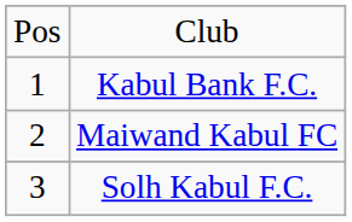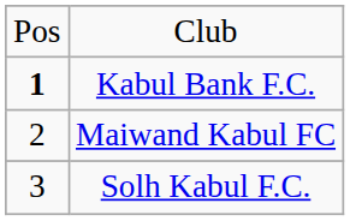Kabul Bank F.C. | column 1: normal -> bold
